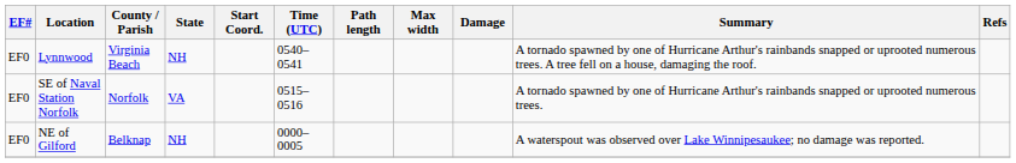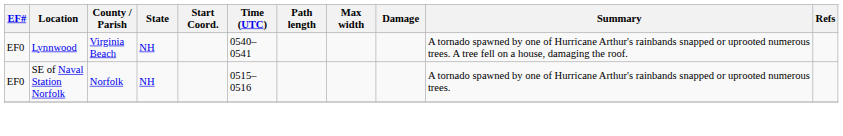SE of Naval Station Norfolk | State: VA -> NH
- row: EF0 | NE of Gilford | Belknap | NH | 0000–0005 | A waterspout was observed over Lake Winnipesaukee; no damage was reported.
